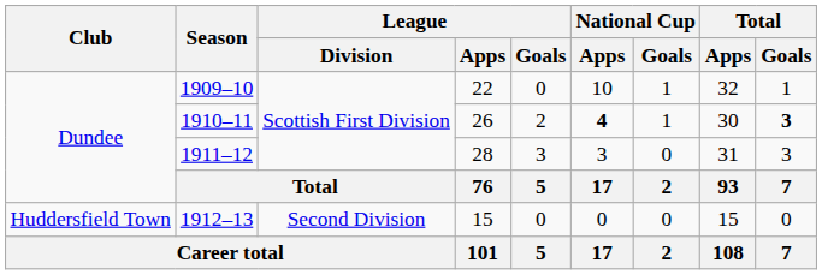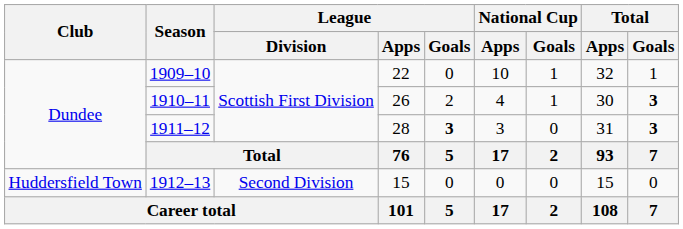1910–11 | National Cup / Apps: bold -> normal
1911–12 | League / Goals: normal -> bold
1911–12 | Total / Goals: normal -> bold
